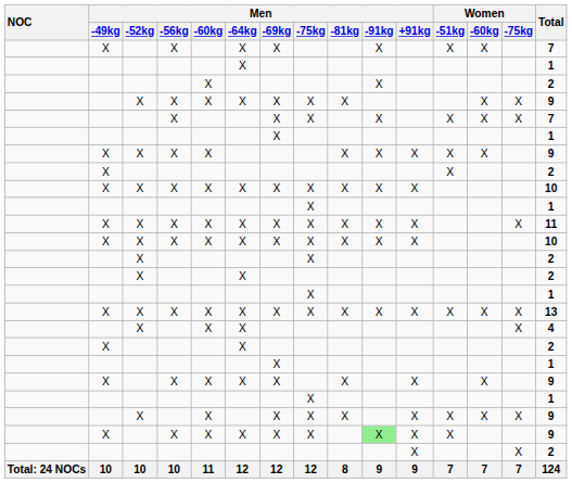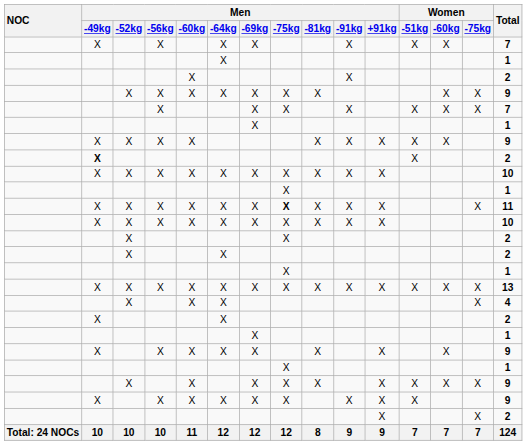row 10 | Men / -49kg: normal -> bold
row 13 | Men / -75kg: normal -> bold
row 25 | Men / -91kg: lightgreen background -> no background
